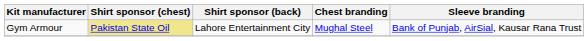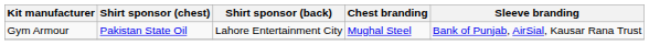Gym Armour | Shirt sponsor (chest): khaki background -> no background
